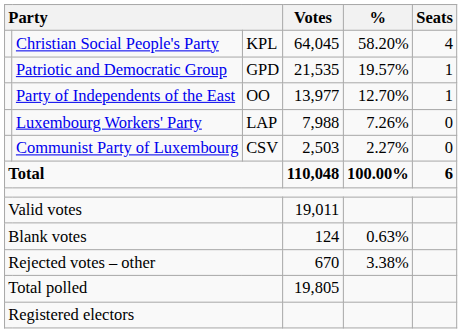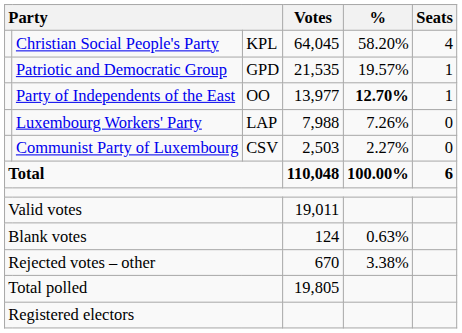Party of Independents of the East | %: normal -> bold
